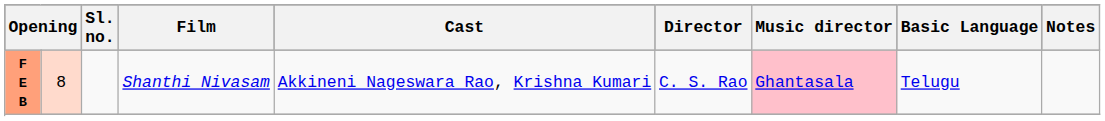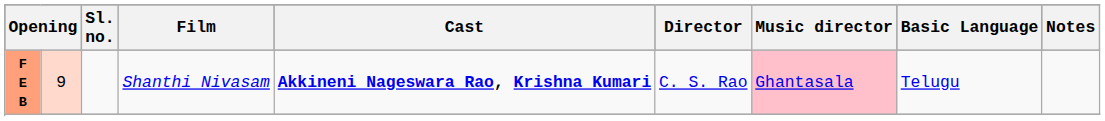F E B / Shanthi Nivasam | column 2: 8 -> 9
F E B / Shanthi Nivasam | Cast: normal -> bold
